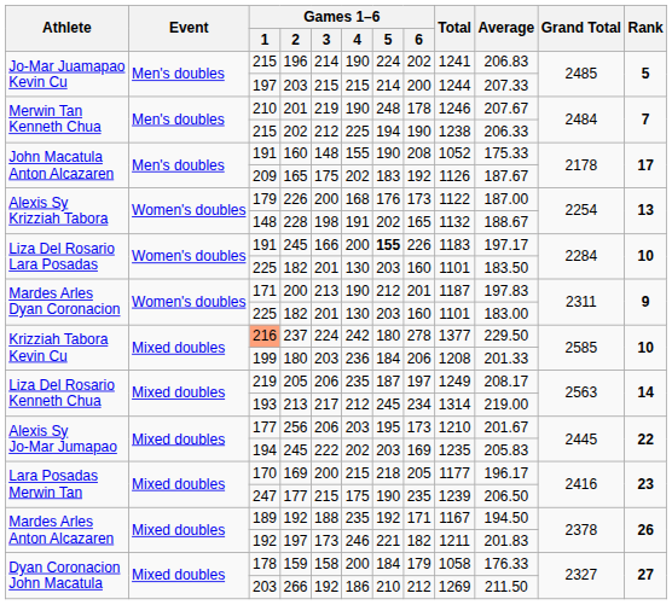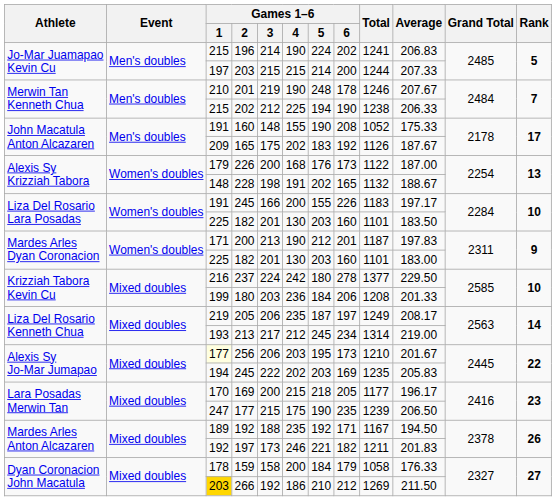Liza Del Rosario Lara Posadas / 245 | Games 1–6 / 5: bold -> normal
237 | Games 1–6 / 1: lightsalmon background -> no background
256 | Games 1–6 / 1: no background -> lightyellow background
266 | Games 1–6 / 1: no background -> gold background
